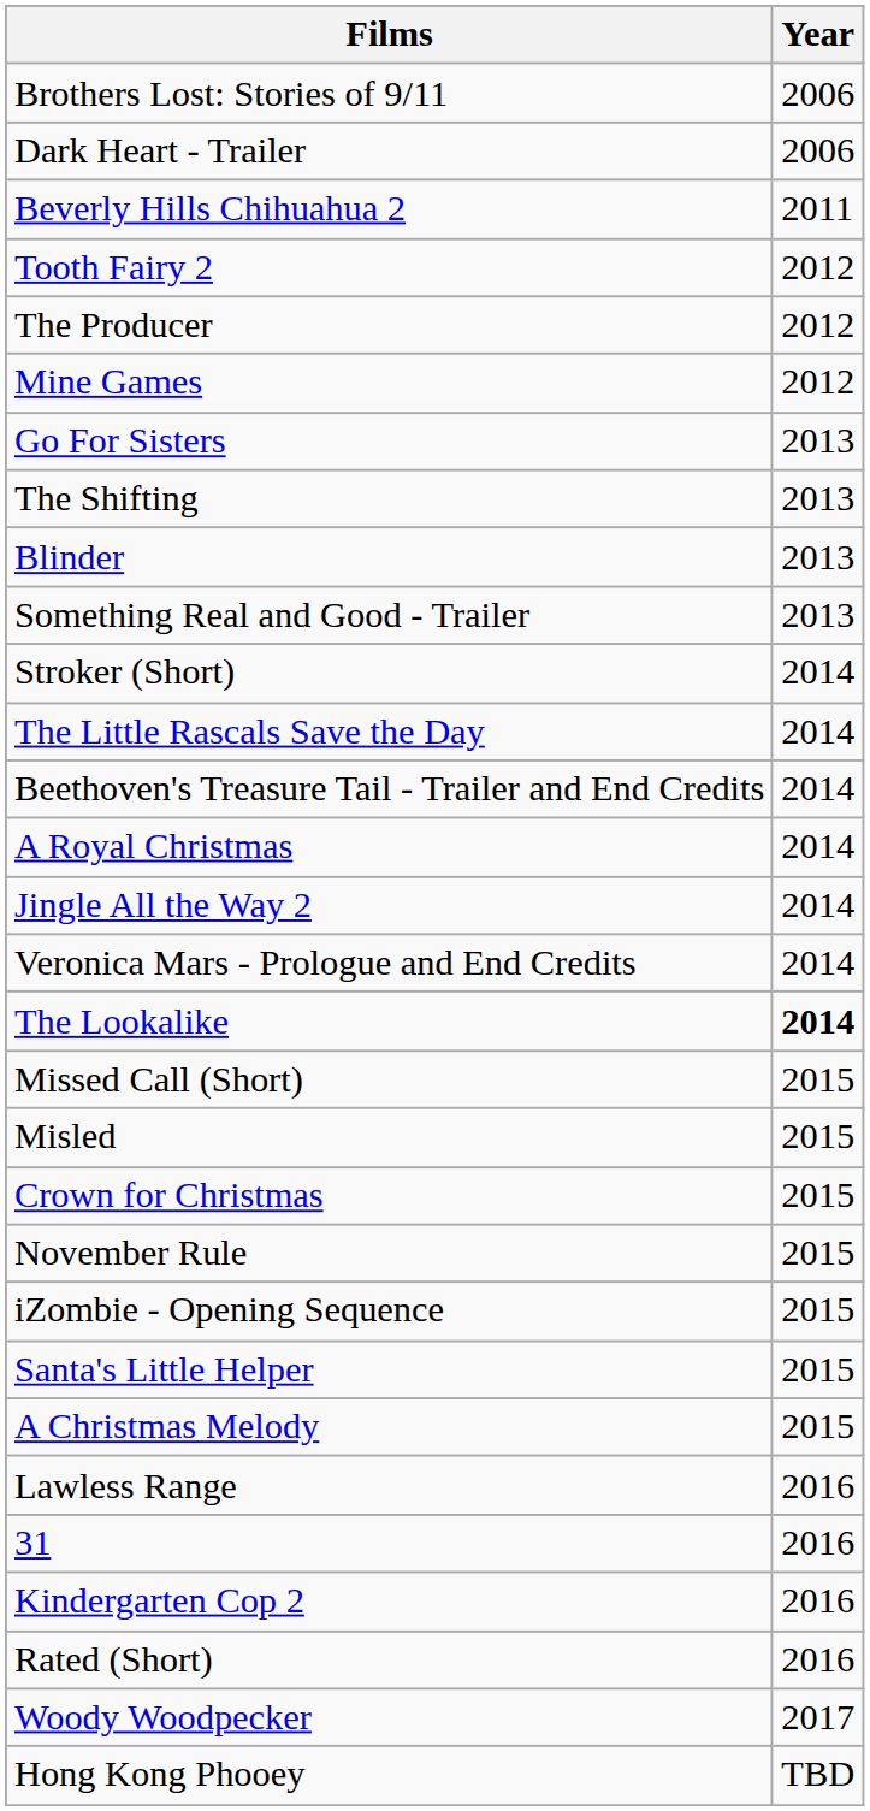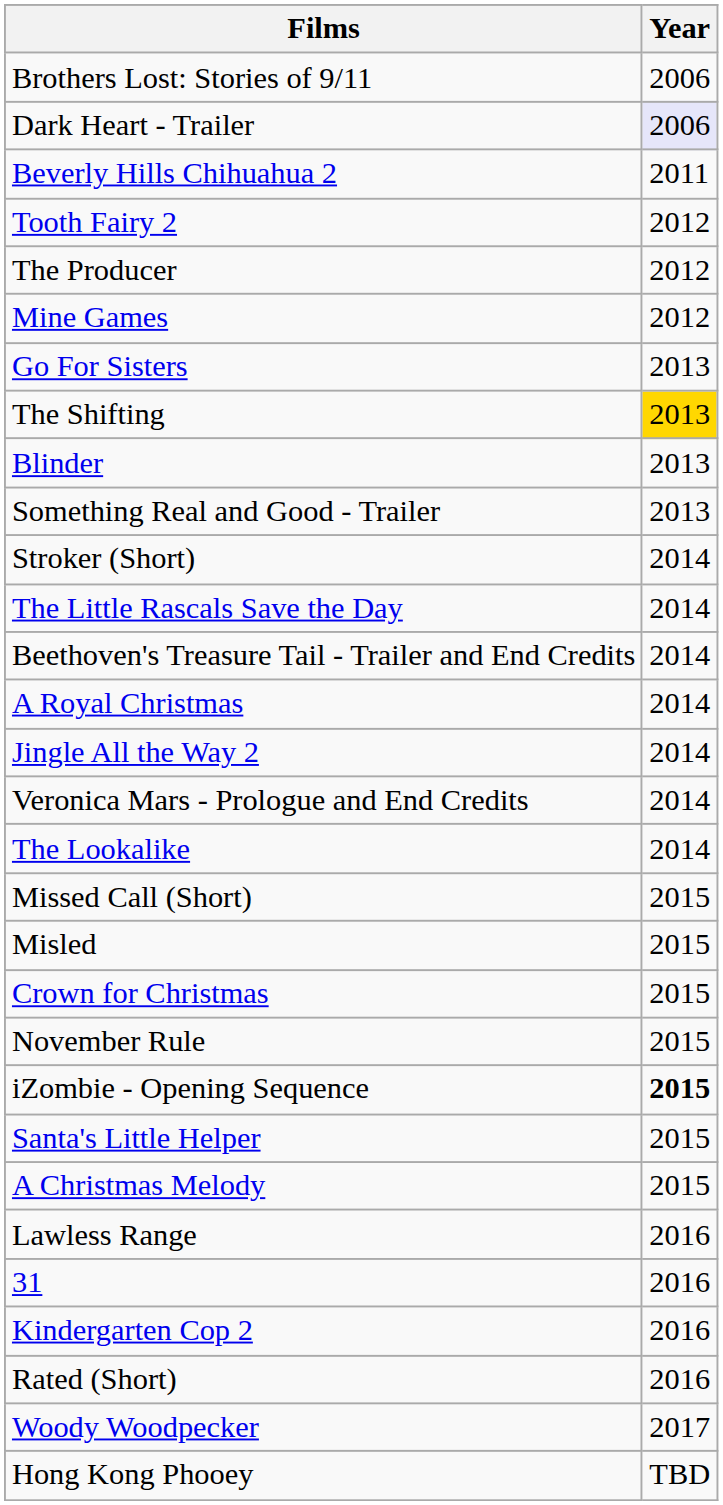Dark Heart - Trailer | Year: no background -> lavender background
The Shifting | Year: no background -> gold background
The Lookalike | Year: bold -> normal
iZombie - Opening Sequence | Year: normal -> bold
